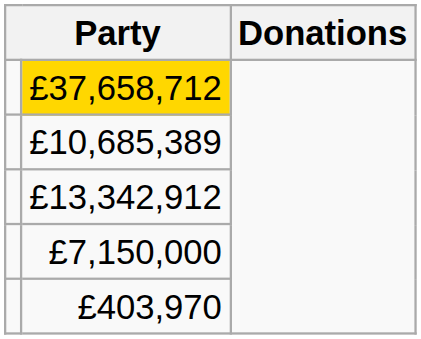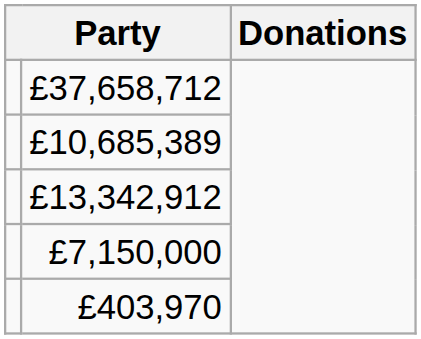£37,658,712 | column 2: gold background -> no background
